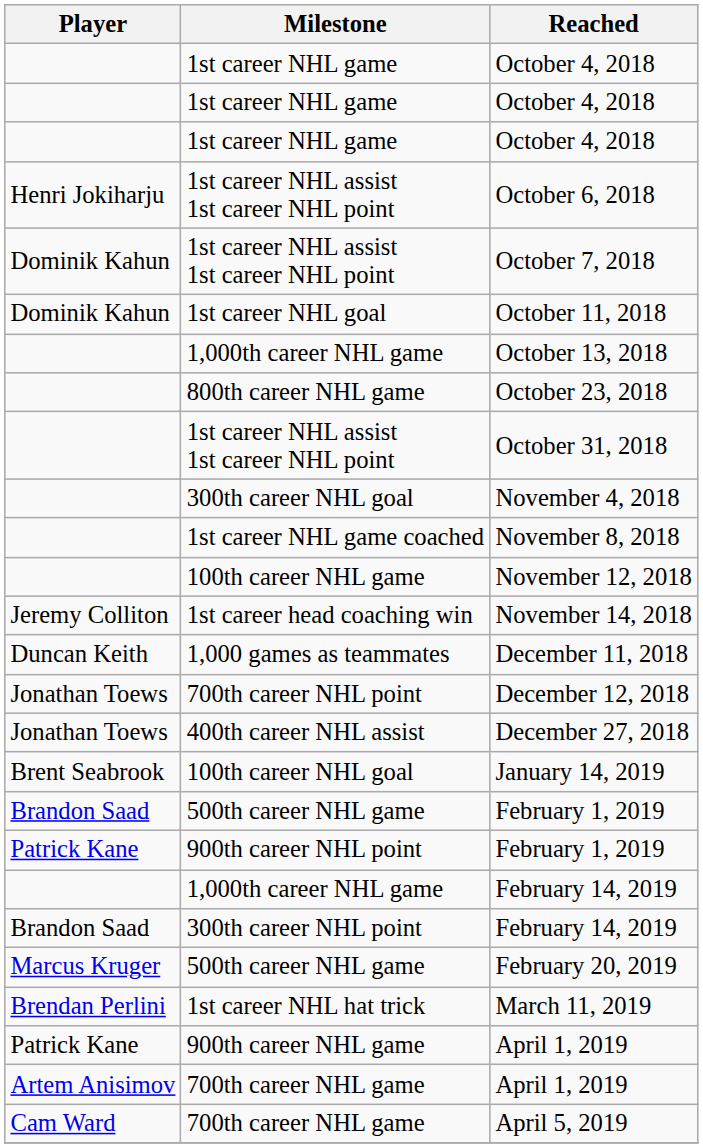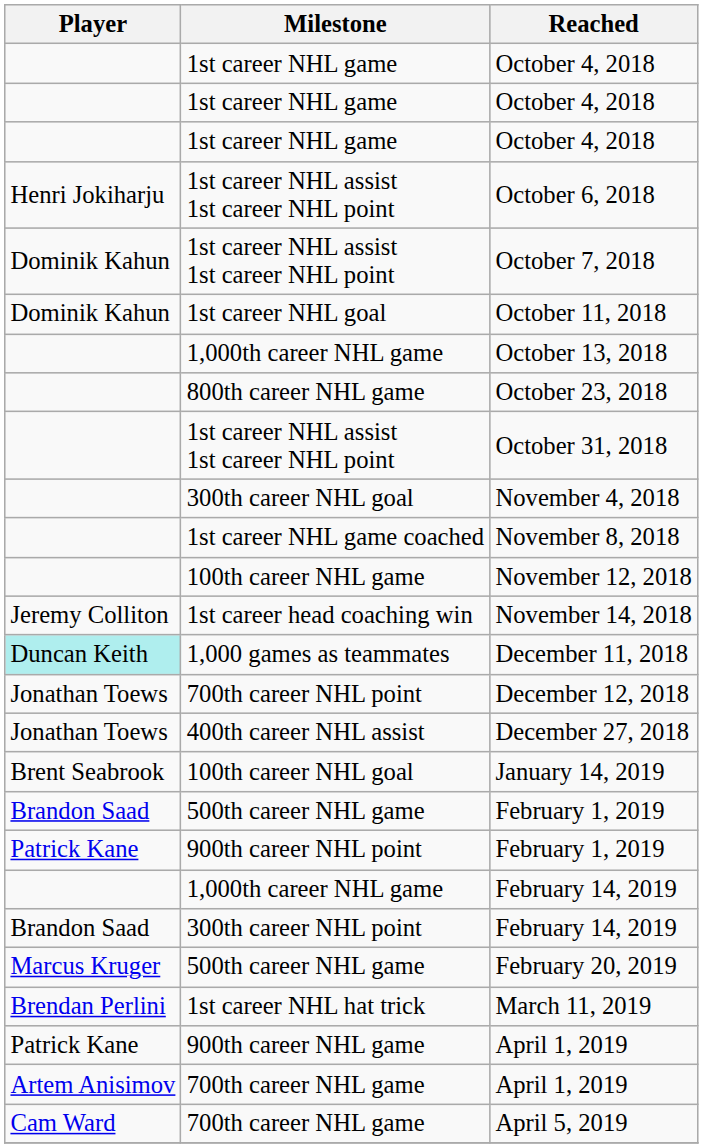December 11, 2018 | Player: no background -> paleturquoise background
